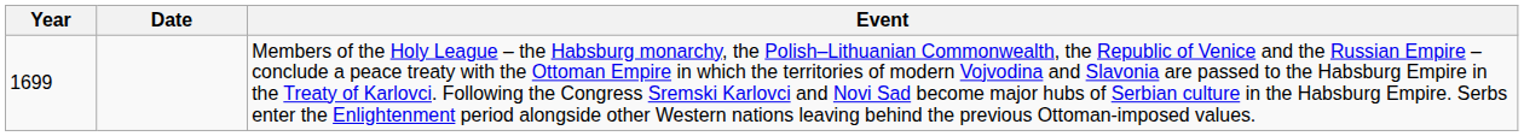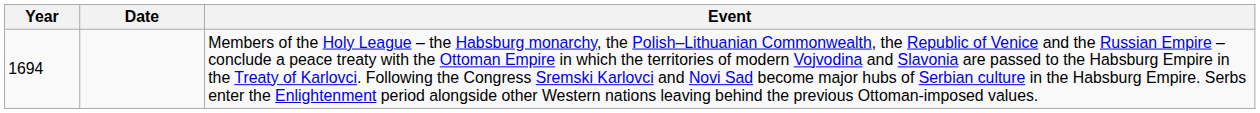row 2 | Year: 1699 -> 1694
